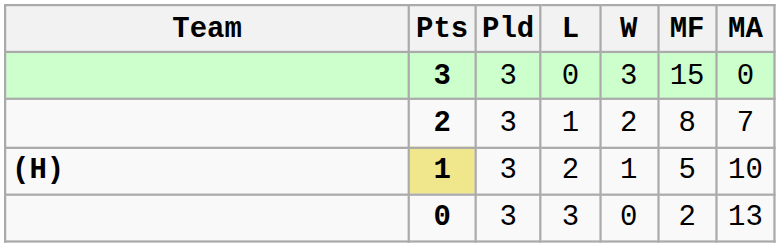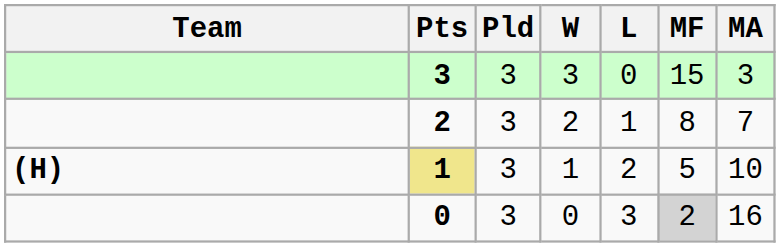columns swapped: W <-> L
row 2 | MA: 0 -> 3
row 5 | MF: no background -> lightgrey background
row 5 | MA: 13 -> 16
